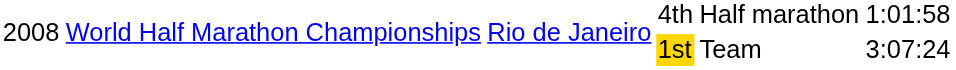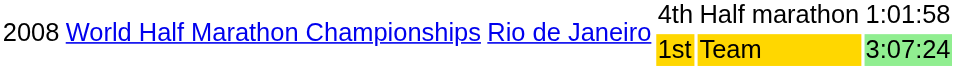row 2 | column 5: no background -> gold background
row 2 | column 6: no background -> lightgreen background
